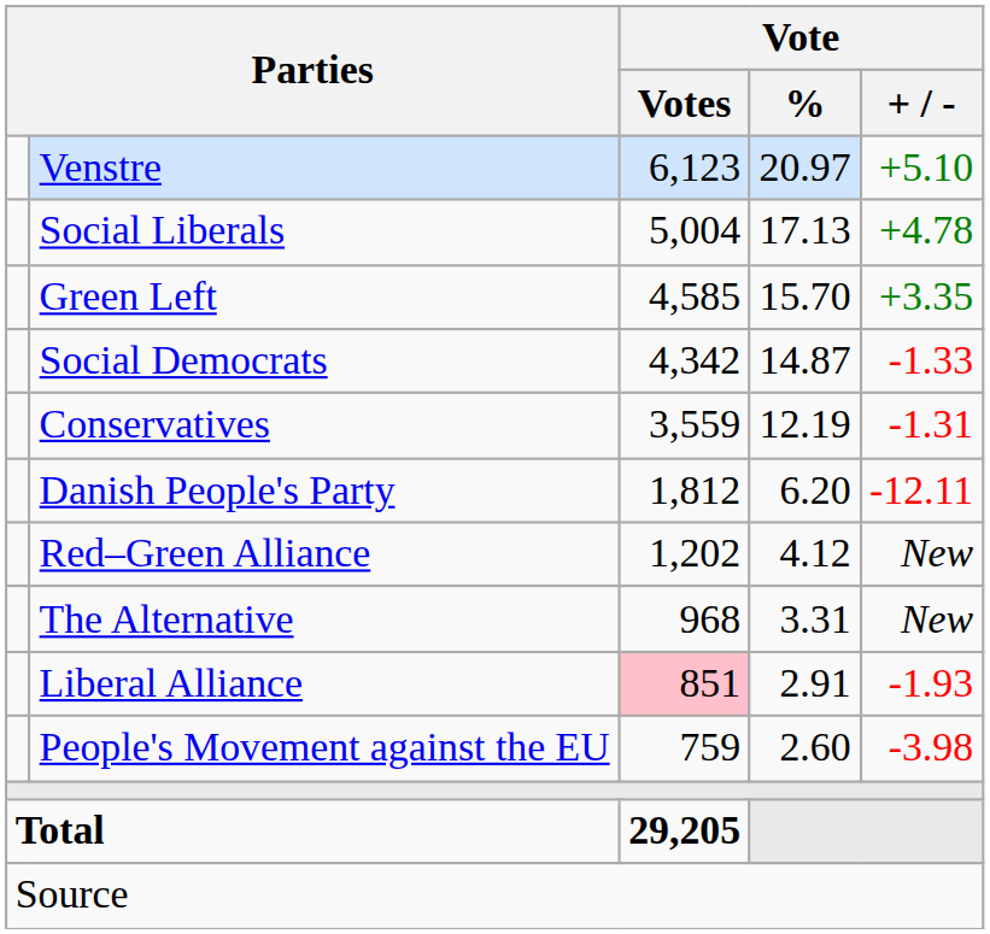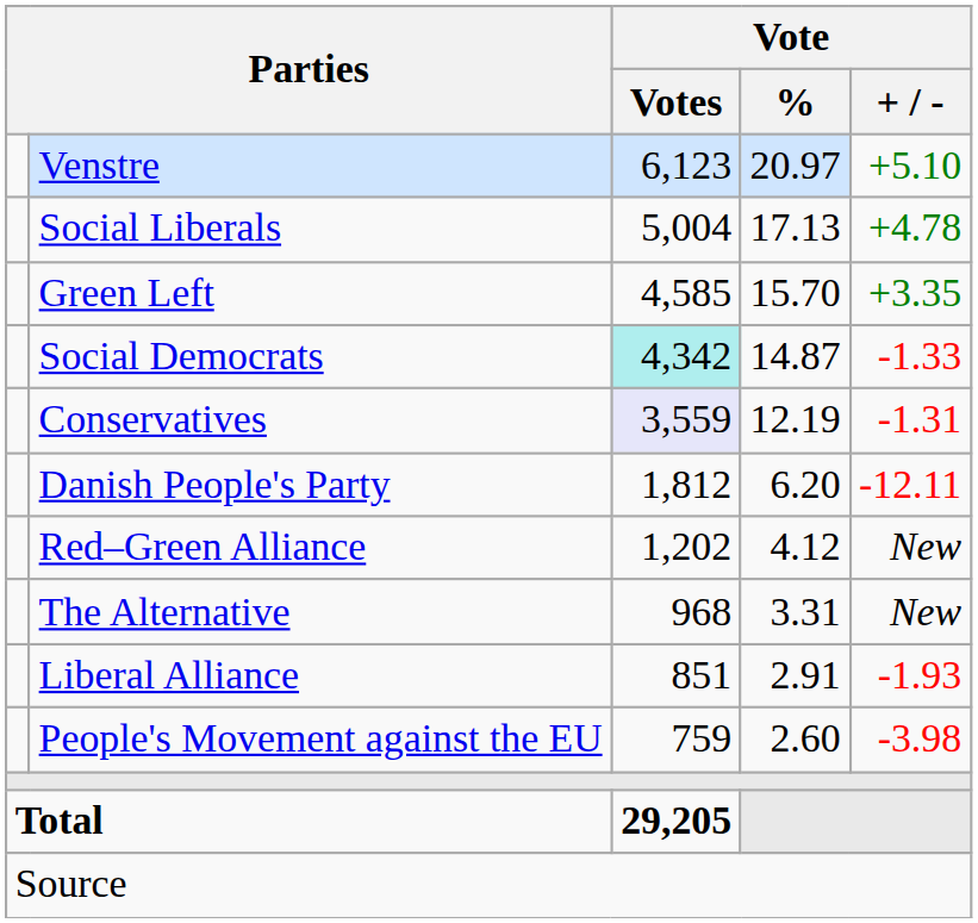Social Democrats | Vote / Votes: no background -> paleturquoise background
Conservatives | Vote / Votes: no background -> lavender background
Liberal Alliance | Vote / Votes: pink background -> no background
